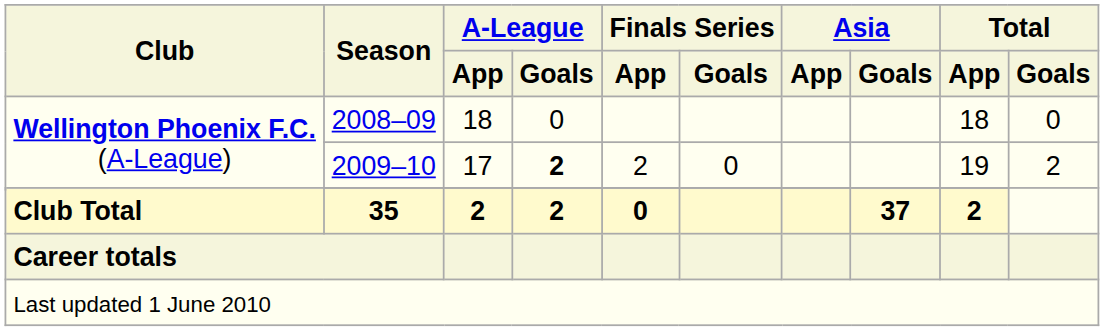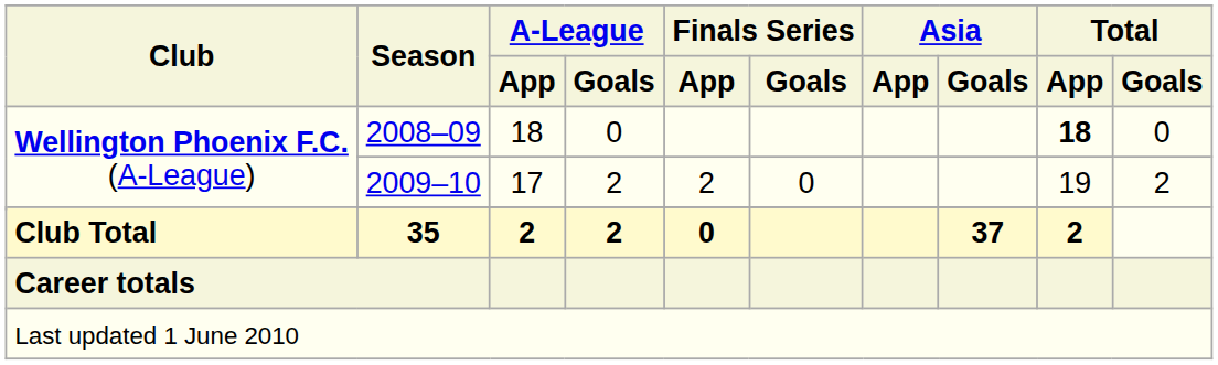2008–09 | Total / App: normal -> bold
2009–10 | A-League / Goals: bold -> normal
